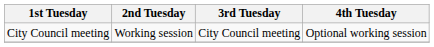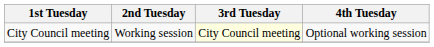row 2 | 3rd Tuesday: no background -> lightyellow background
